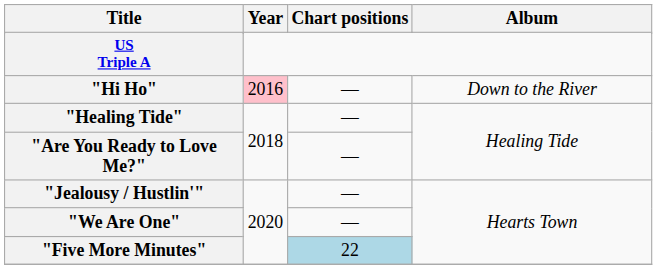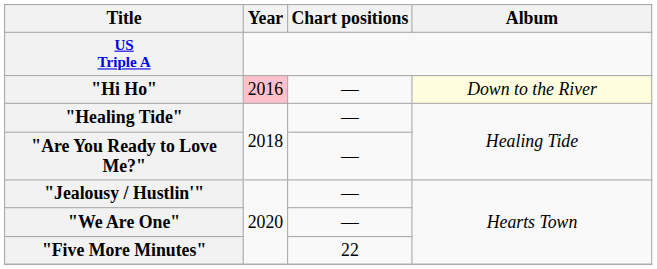"Hi Ho" | Album: no background -> lightyellow background
"Five More Minutes" | Chart positions: lightblue background -> no background
